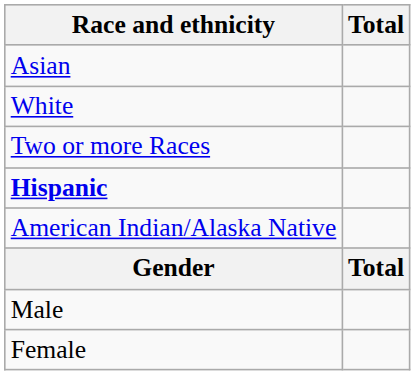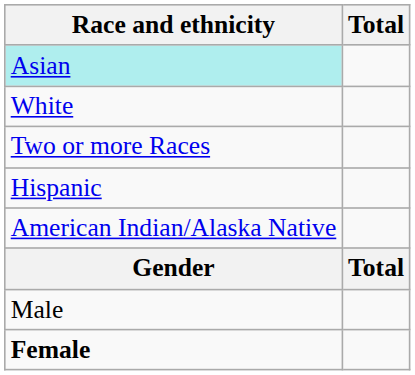Asian | Race and ethnicity: no background -> paleturquoise background
Hispanic | Race and ethnicity: bold -> normal
Female | Race and ethnicity: normal -> bold
